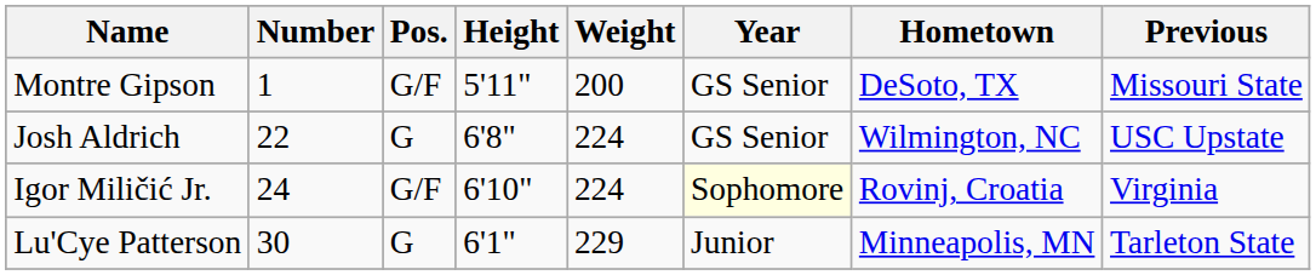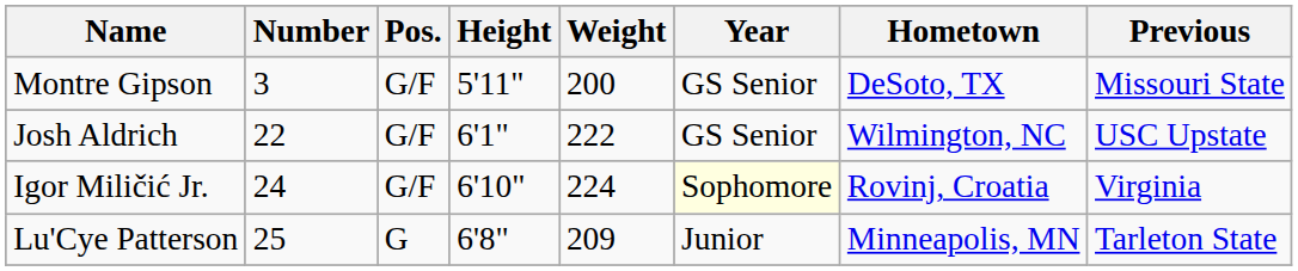Montre Gipson | Number: 1 -> 3
Josh Aldrich | Pos.: G -> G/F
Josh Aldrich | Height: 6'8" -> 6'1"
Josh Aldrich | Weight: 224 -> 222
Lu'Cye Patterson | Number: 30 -> 25
Lu'Cye Patterson | Height: 6'1" -> 6'8"
Lu'Cye Patterson | Weight: 229 -> 209
